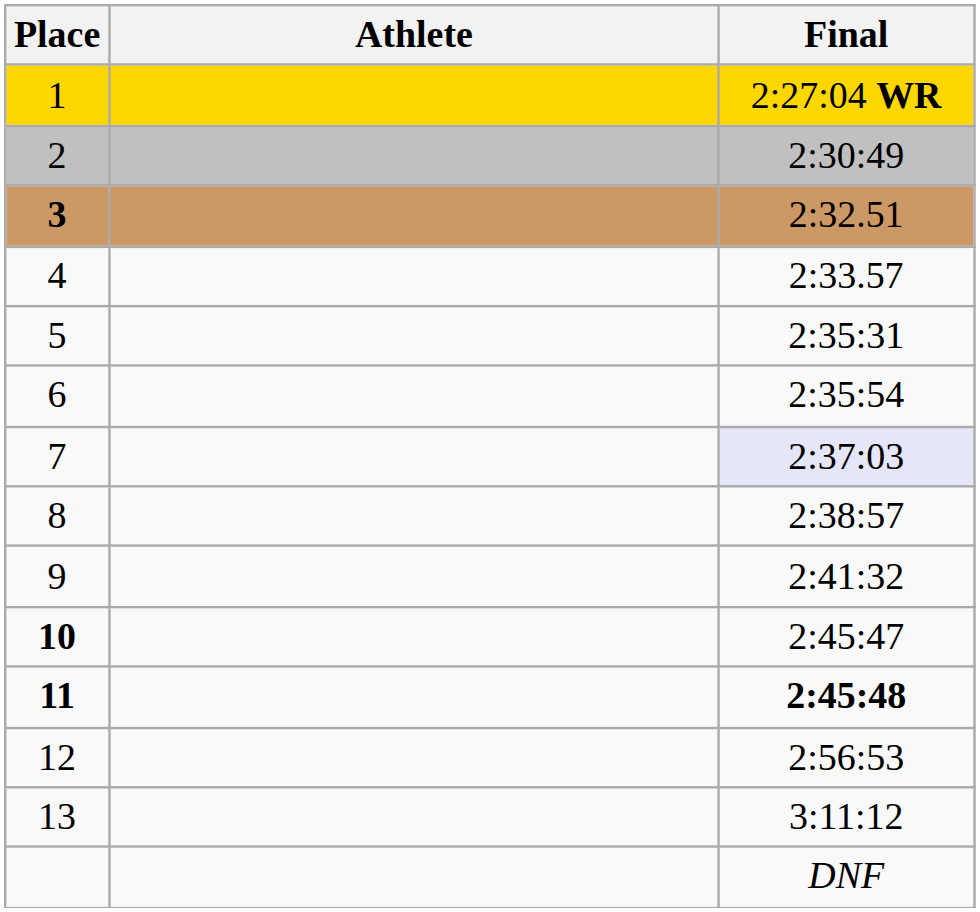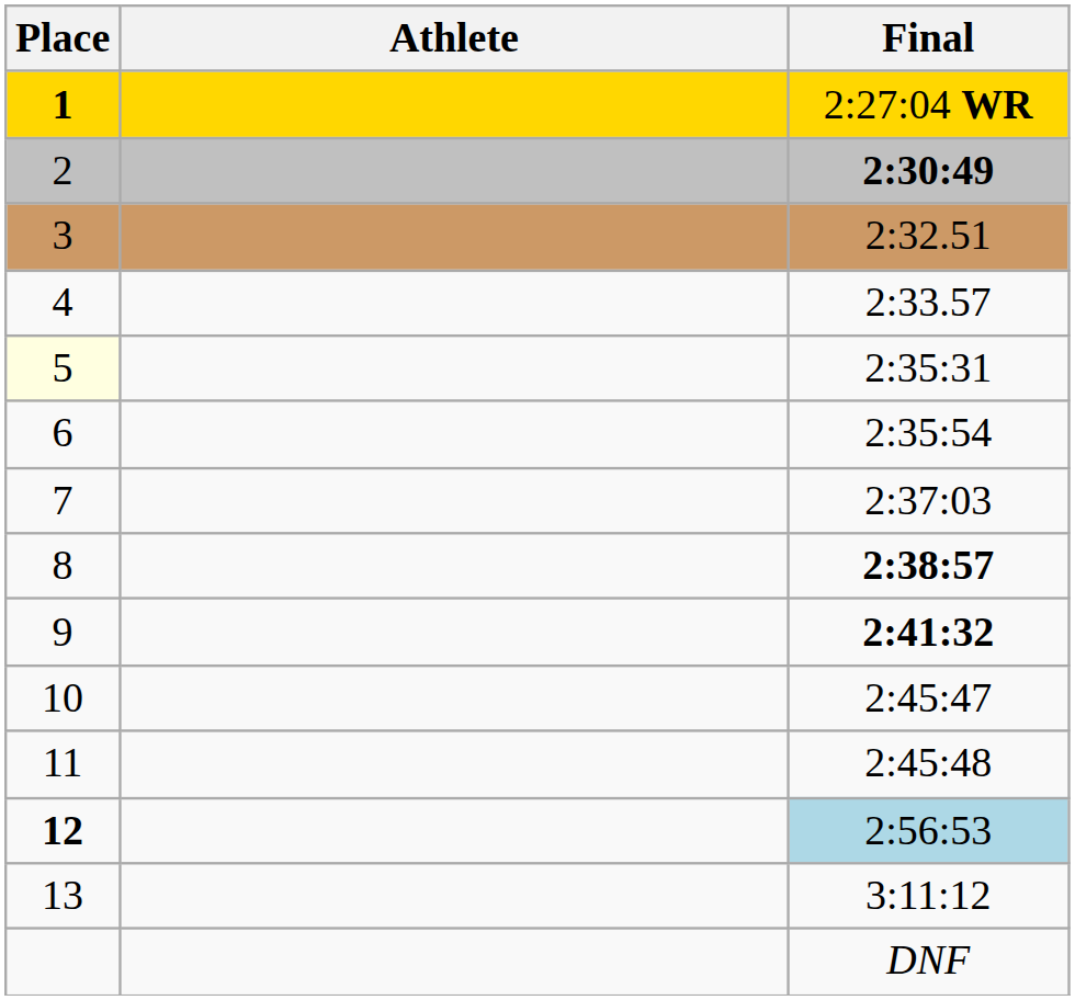1 | Place: normal -> bold
2 | Final: normal -> bold
3 | Place: bold -> normal
5 | Place: no background -> lightyellow background
7 | Final: lavender background -> no background
8 | Final: normal -> bold
9 | Final: normal -> bold
10 | Place: bold -> normal
11 | Place: bold -> normal
11 | Final: bold -> normal
12 | Place: normal -> bold
12 | Final: no background -> lightblue background
